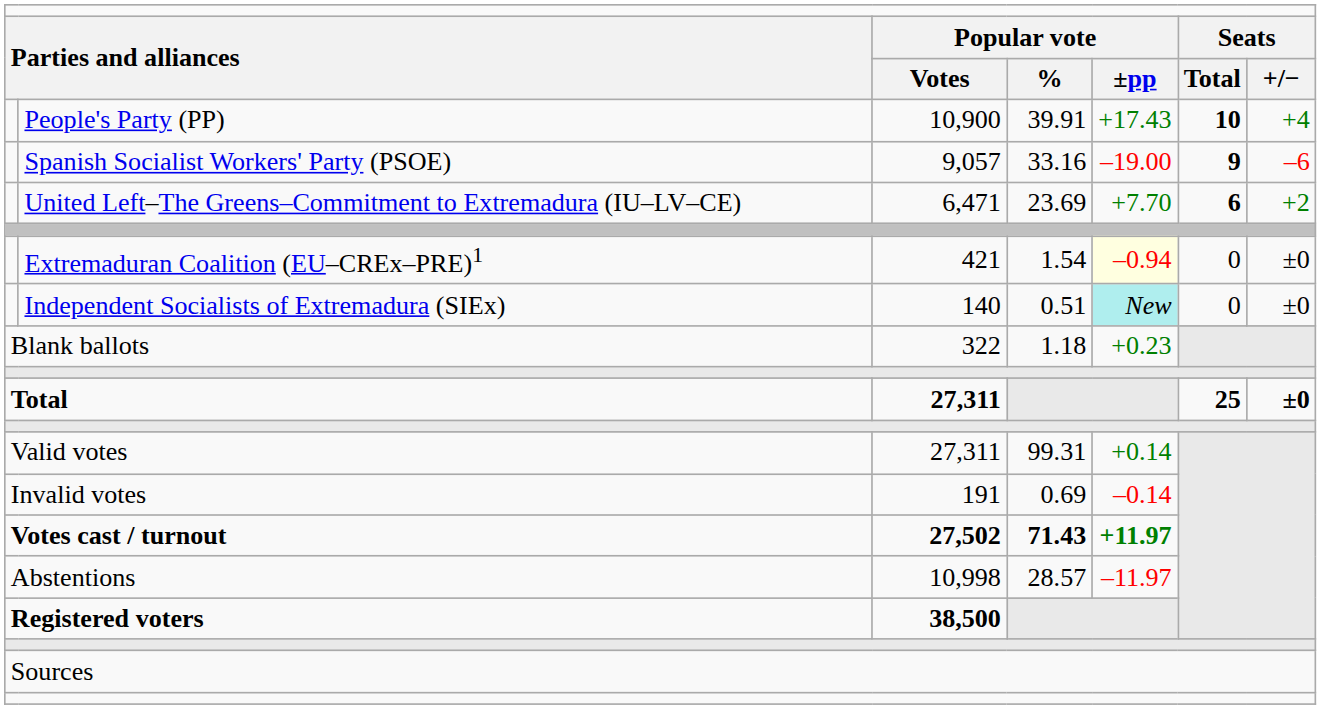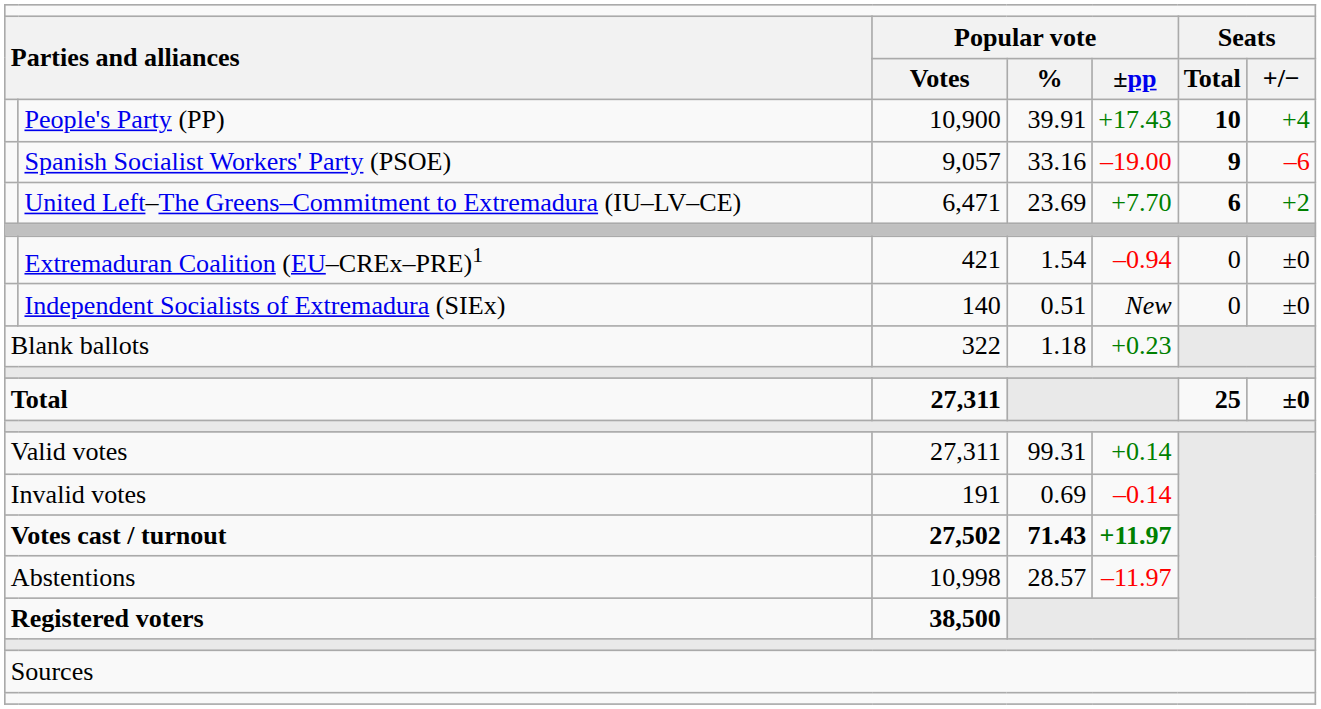Extremaduran Coalition (EU–CREx–PRE)1 | column 5: lightyellow background -> no background
Independent Socialists of Extremadura (SIEx) | column 5: paleturquoise background -> no background
